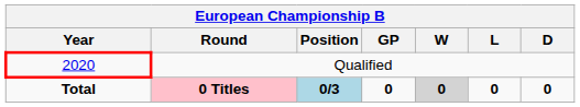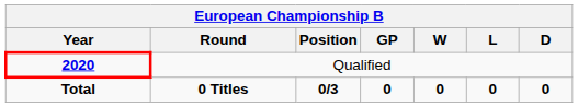2020 | Year: normal -> bold
Total | Round: pink background -> no background
Total | Position: lightblue background -> no background
Total | W: lightgrey background -> no background
